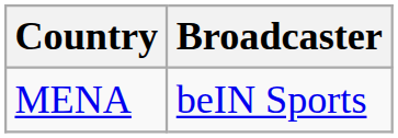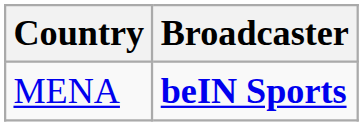MENA | Broadcaster: normal -> bold
